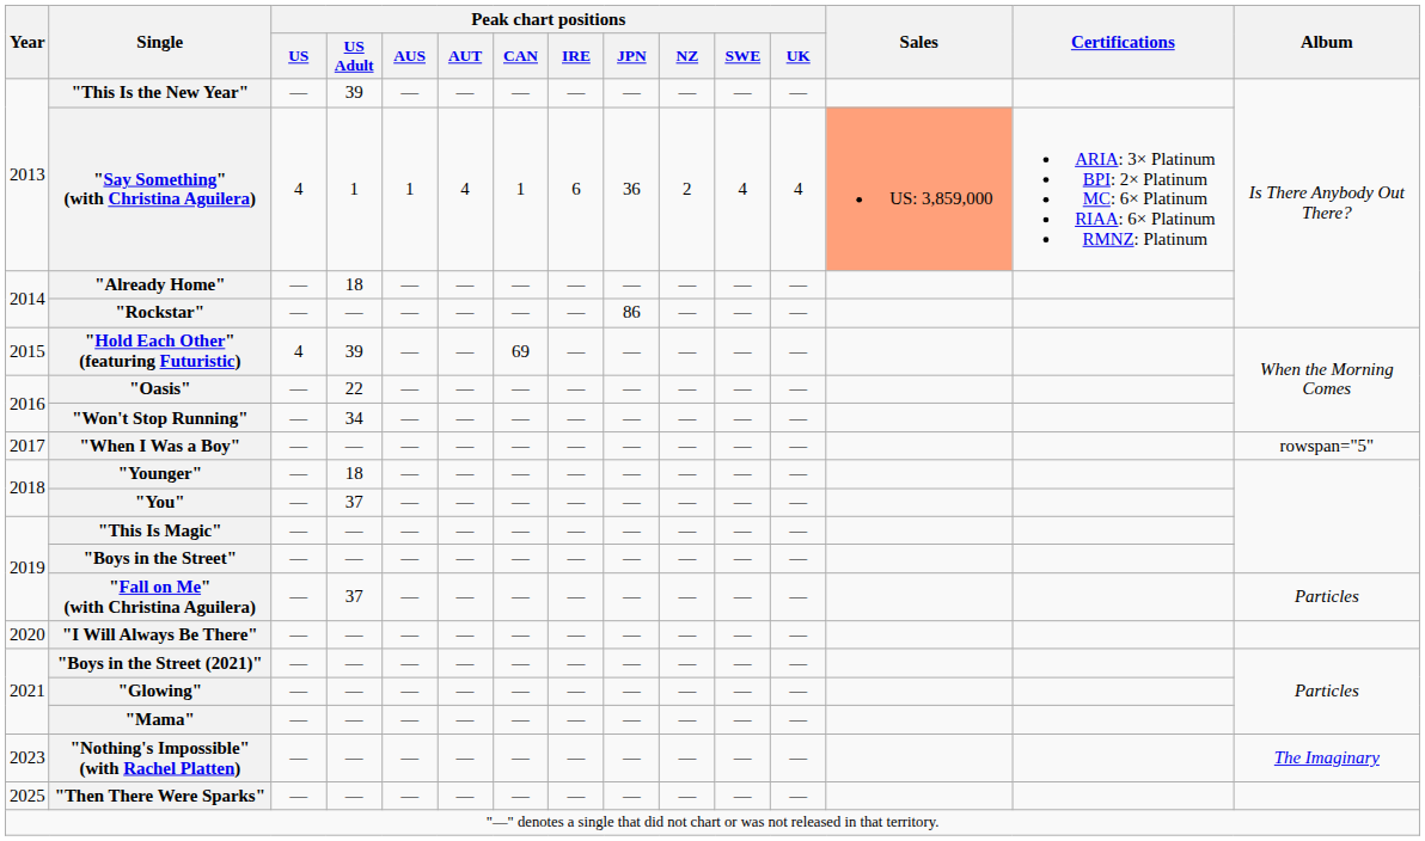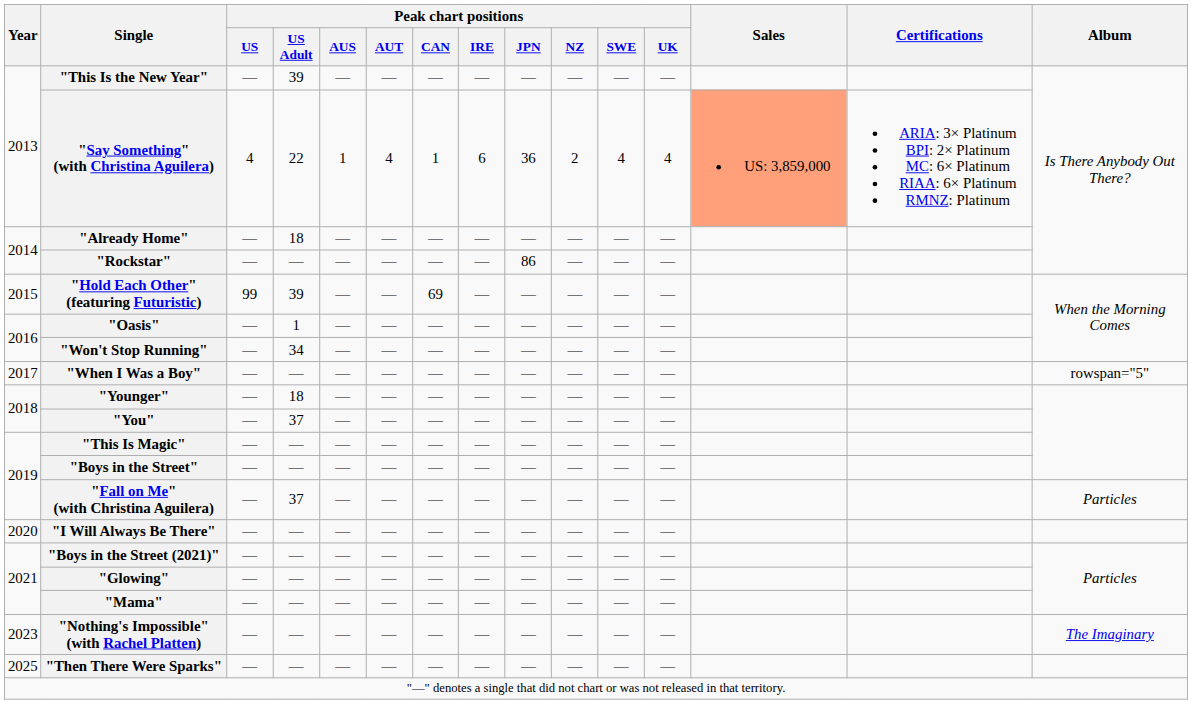"Say Something" (with Christina Aguilera) | Peak chart positions / US Adult: 1 -> 22
"Hold Each Other" (featuring Futuristic) | Peak chart positions / US: 4 -> 99
"Oasis" | Peak chart positions / US Adult: 22 -> 1
